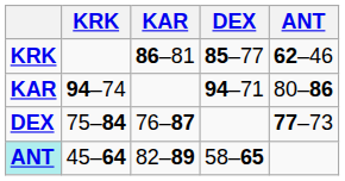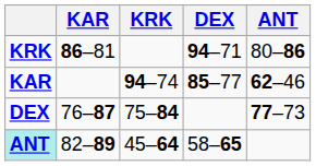columns swapped: KRK <-> KAR
row 2 | DEX: 85–77 -> 94–71
row 2 | ANT: 62–46 -> 80–86
row 3 | DEX: 94–71 -> 85–77
row 3 | ANT: 80–86 -> 62–46
